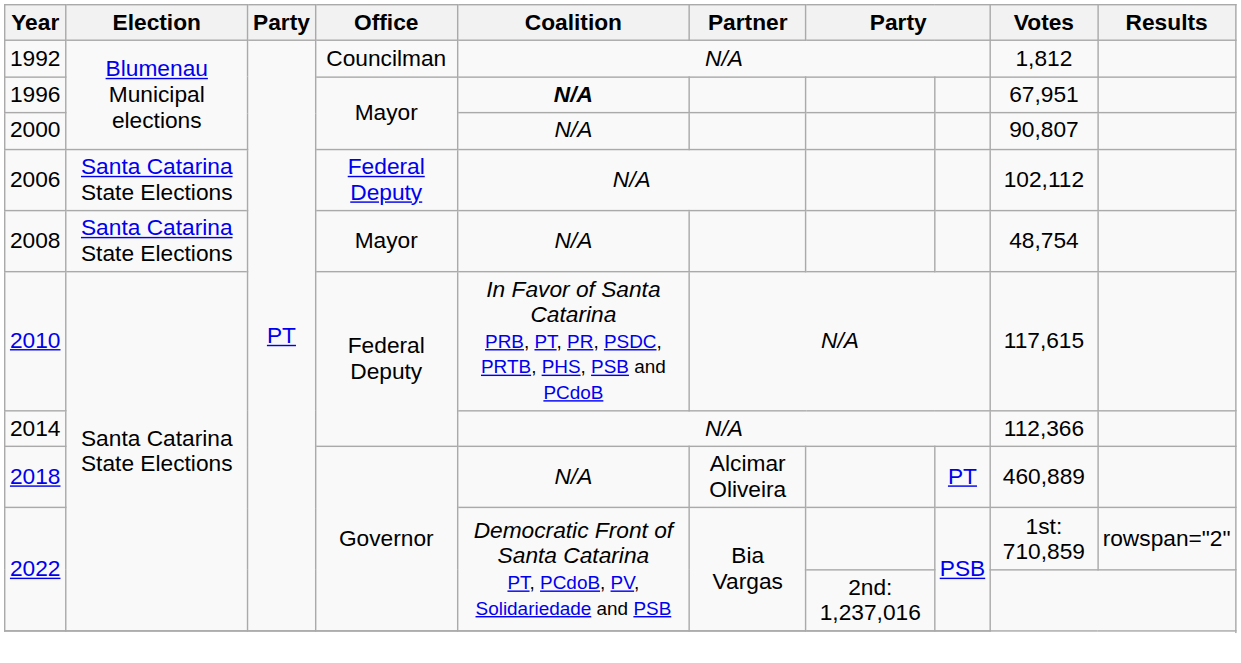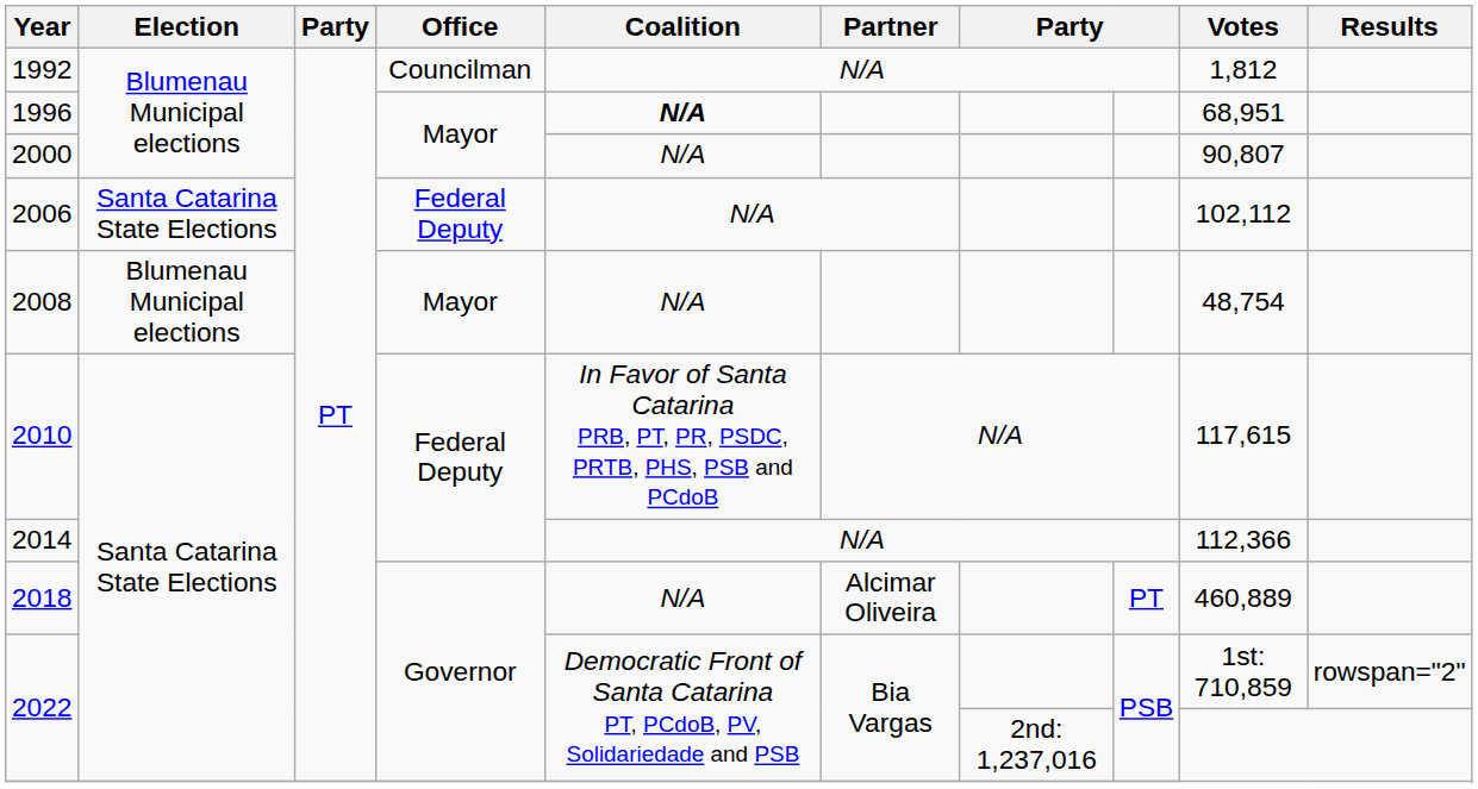1996 | Votes: 67,951 -> 68,951
2008 | Election: Santa Catarina State Elections -> Blumenau Municipal elections
